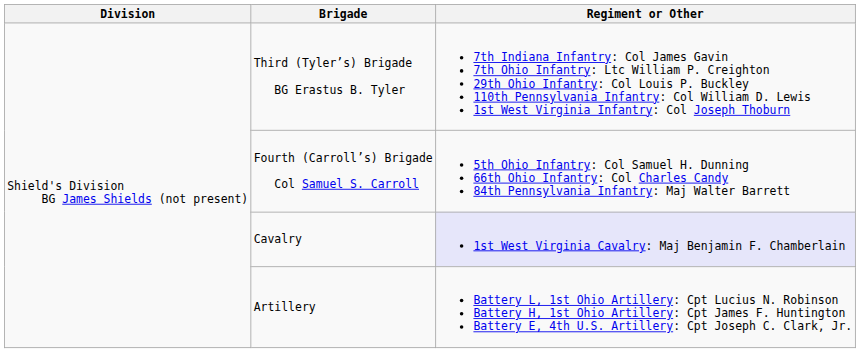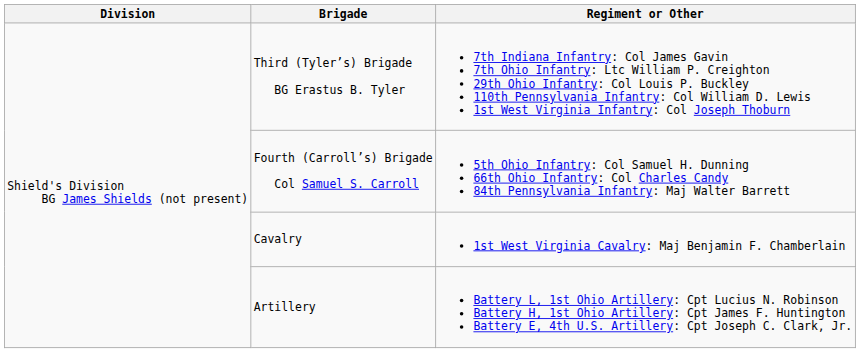Cavalry | Regiment or Other: lavender background -> no background
